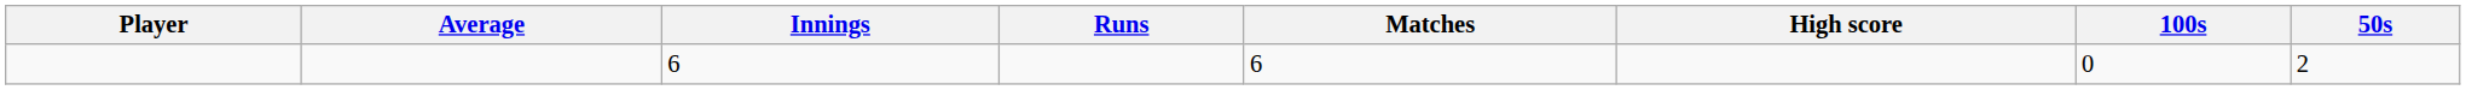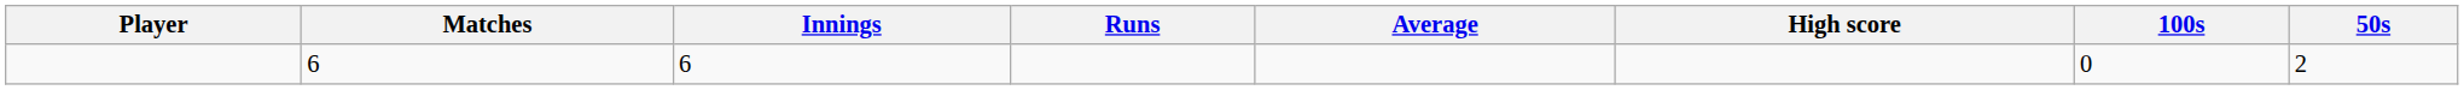columns swapped: Matches <-> Average
